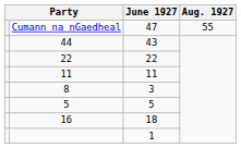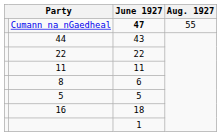Cumann na nGaedheal | June 1927: normal -> bold
8 | June 1927: 3 -> 6
